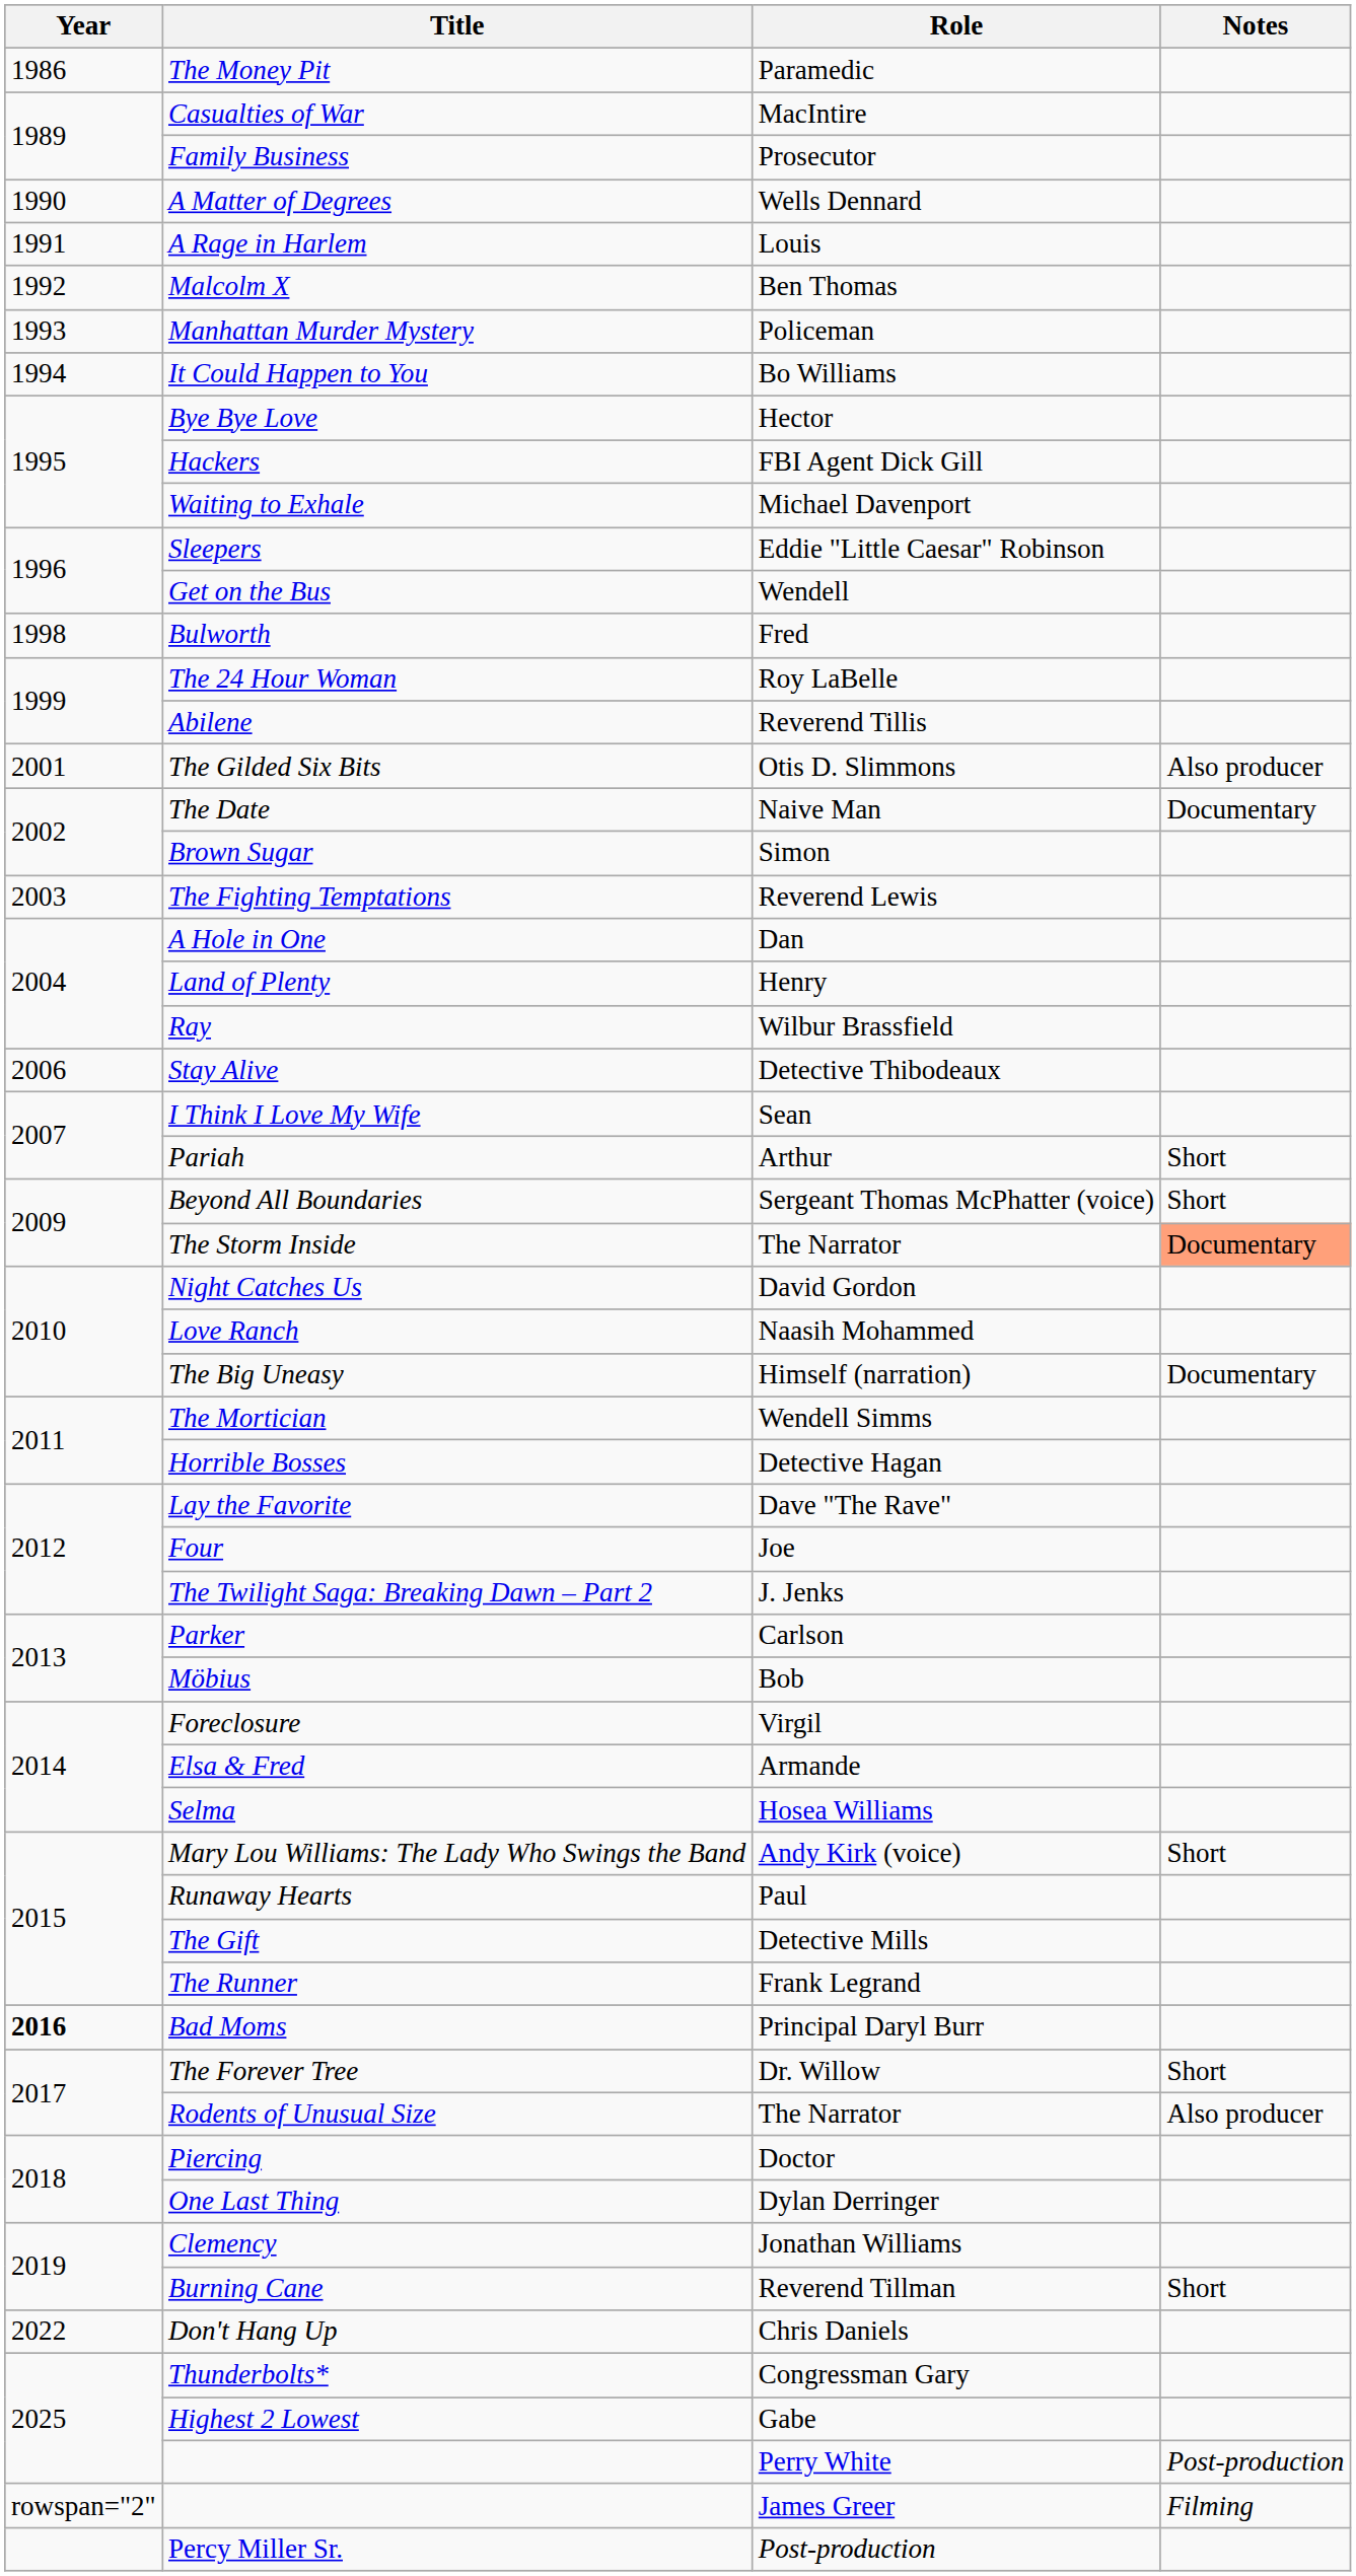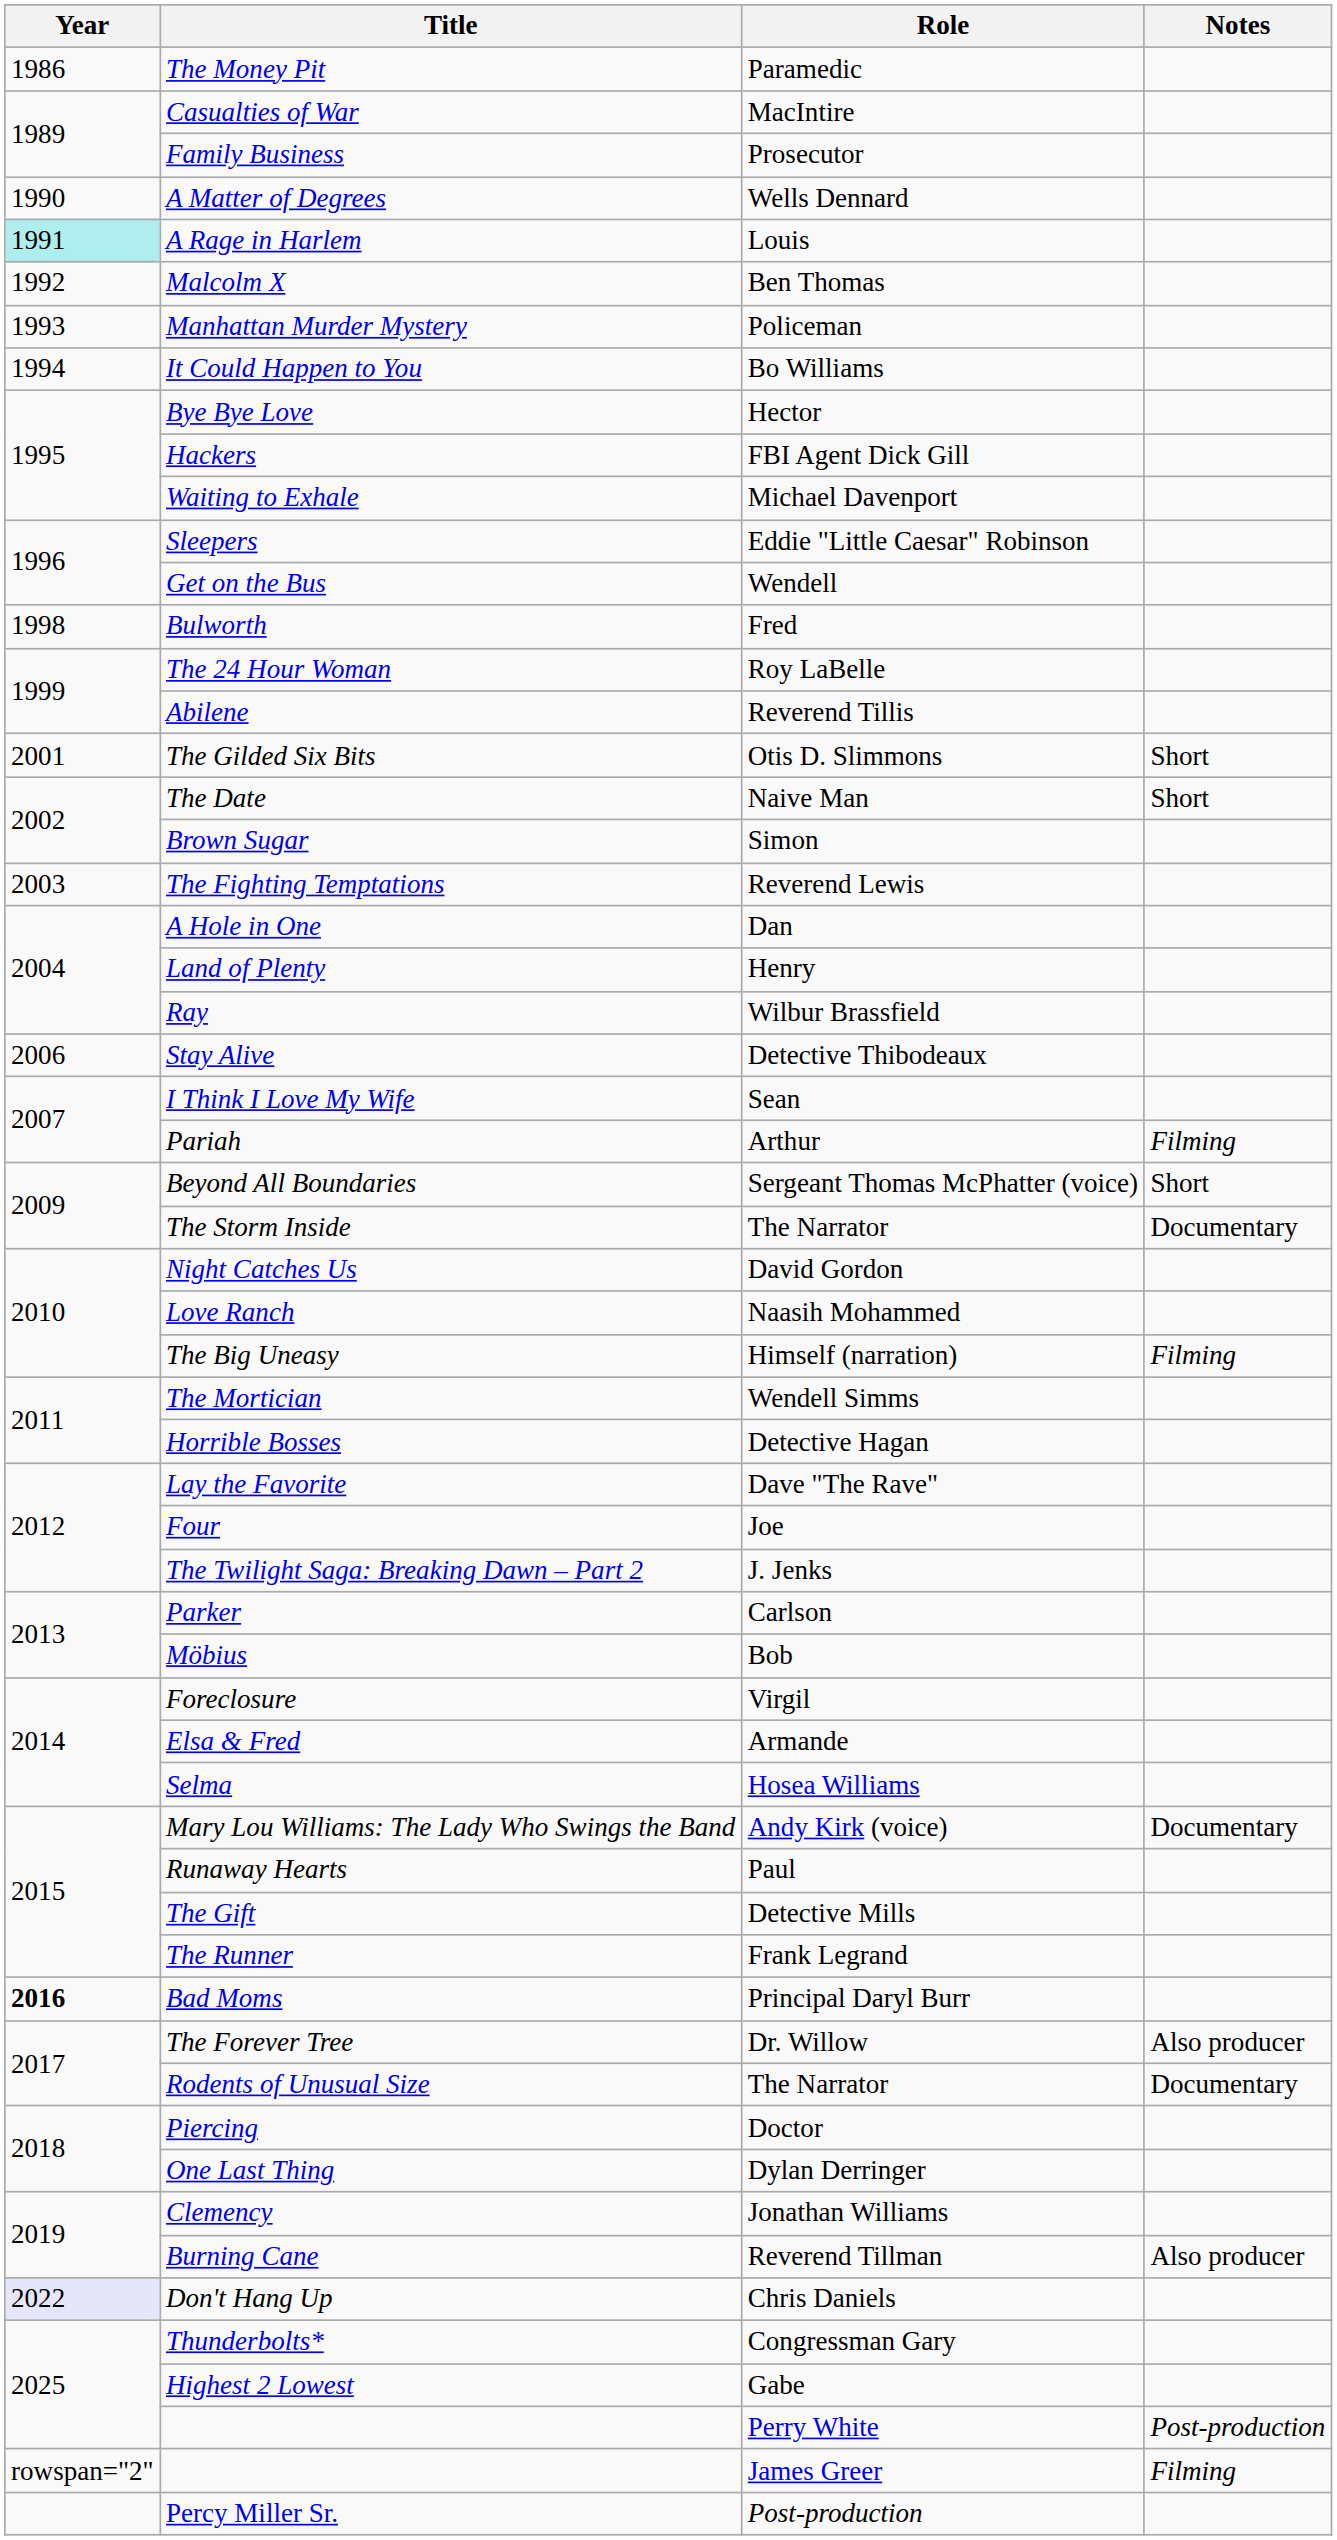A Rage in Harlem | Year: no background -> paleturquoise background
The Gilded Six Bits | Notes: Also producer -> Short
The Date | Notes: Documentary -> Short
Pariah | Notes: Short -> Filming
The Storm Inside | Notes: lightsalmon background -> no background
The Big Uneasy | Notes: Documentary -> Filming
Mary Lou Williams: The Lady Who Swings the Band | Notes: Short -> Documentary
The Forever Tree | Notes: Short -> Also producer
Rodents of Unusual Size | Notes: Also producer -> Documentary
Burning Cane | Notes: Short -> Also producer
Don't Hang Up | Year: no background -> lavender background
